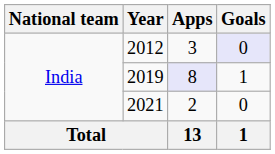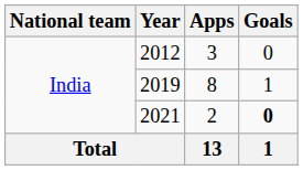2012 | Goals: lavender background -> no background
2019 | Apps: lavender background -> no background
2021 | Goals: normal -> bold
